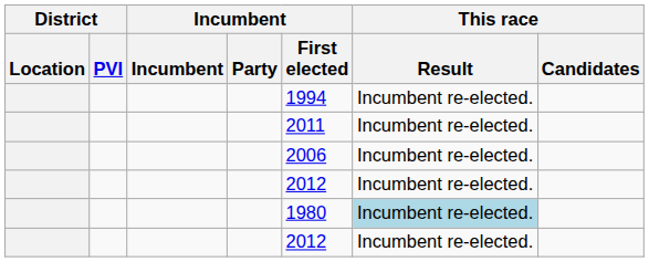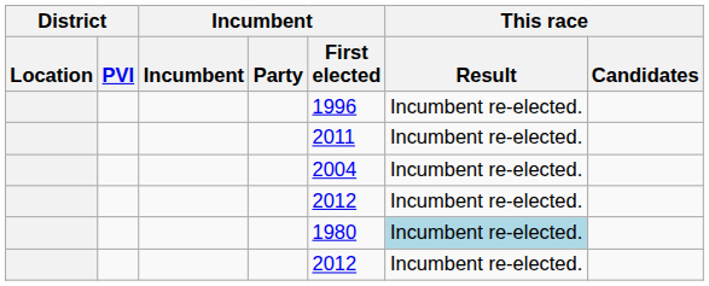row 3 | Incumbent / First elected: 1994 -> 1996
row 5 | Incumbent / First elected: 2006 -> 2004
